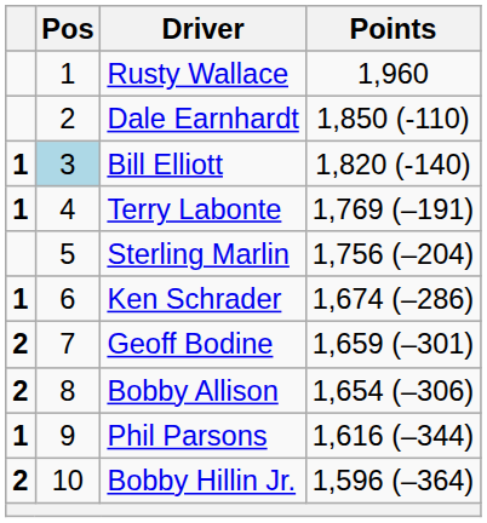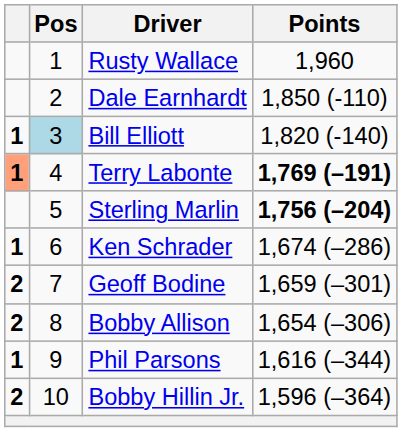Terry Labonte | column 1: no background -> lightsalmon background
Terry Labonte | Points: normal -> bold
Sterling Marlin | Points: normal -> bold
